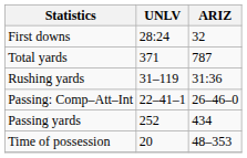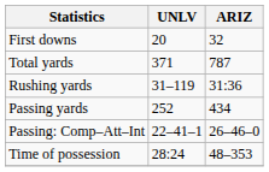First downs | UNLV: 28:24 -> 20
rows swapped: Passing yards <-> Passing: Comp–Att–Int
Time of possession | UNLV: 20 -> 28:24
